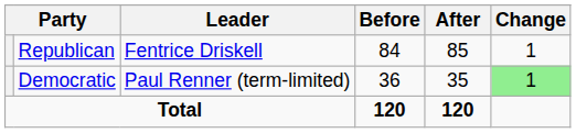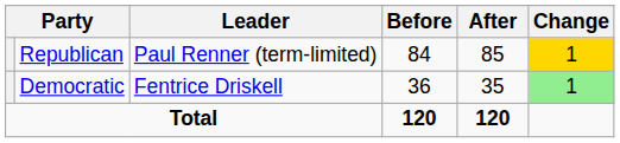Republican | Leader: Fentrice Driskell -> Paul Renner (term-limited)
Republican | Change: no background -> gold background
Democratic | Leader: Paul Renner (term-limited) -> Fentrice Driskell
